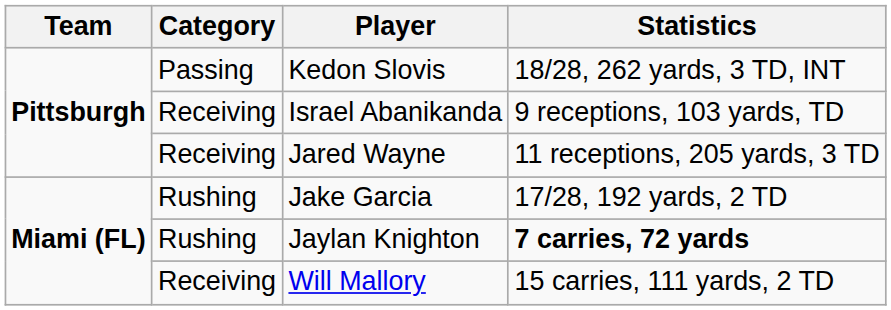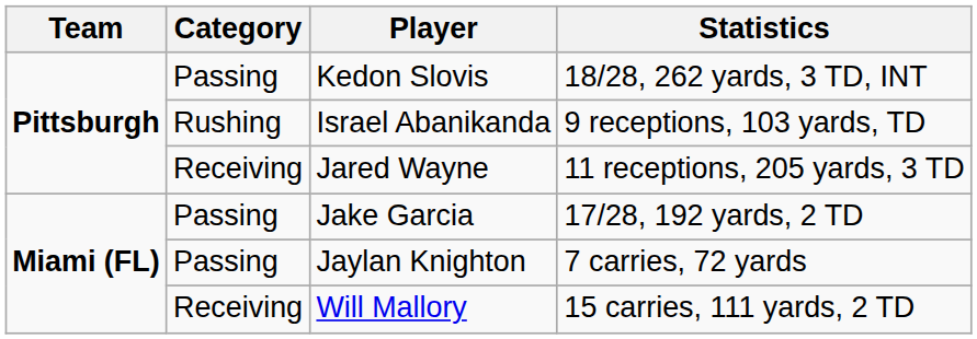Israel Abanikanda | Category: Receiving -> Rushing
Jake Garcia | Category: Rushing -> Passing
Jaylan Knighton | Category: Rushing -> Passing
Jaylan Knighton | Statistics: bold -> normal
